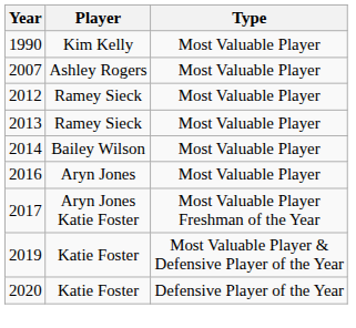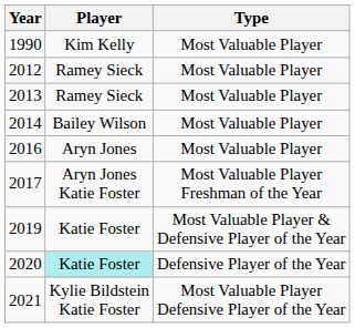- row: 2007 | Ashley Rogers | Most Valuable Player
2020 | Player: no background -> paleturquoise background
+ row: 2021 | Kylie Bildstein Katie Foster | Most Valuable Player Defensive Player of the Year
